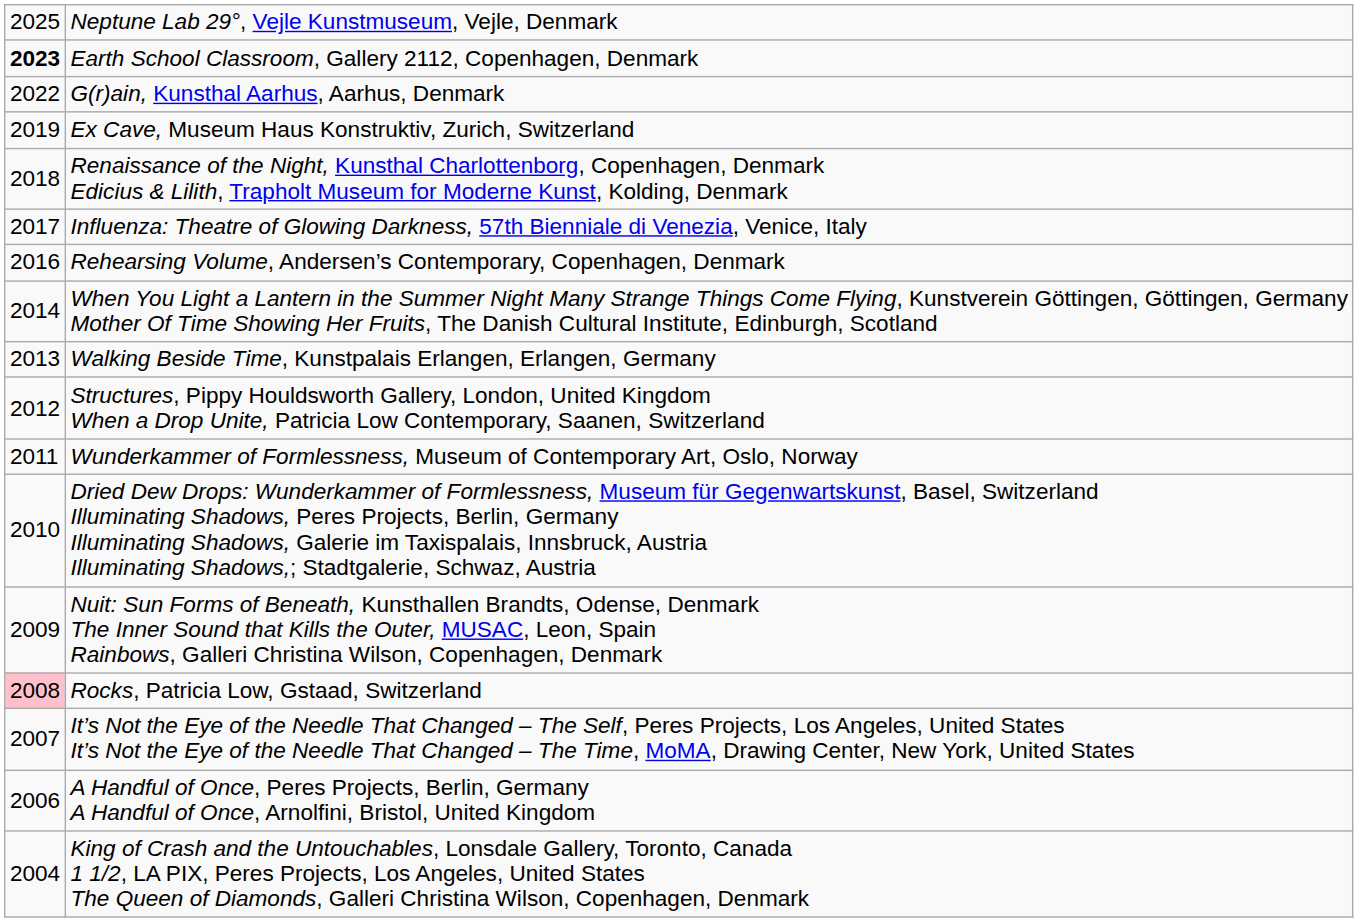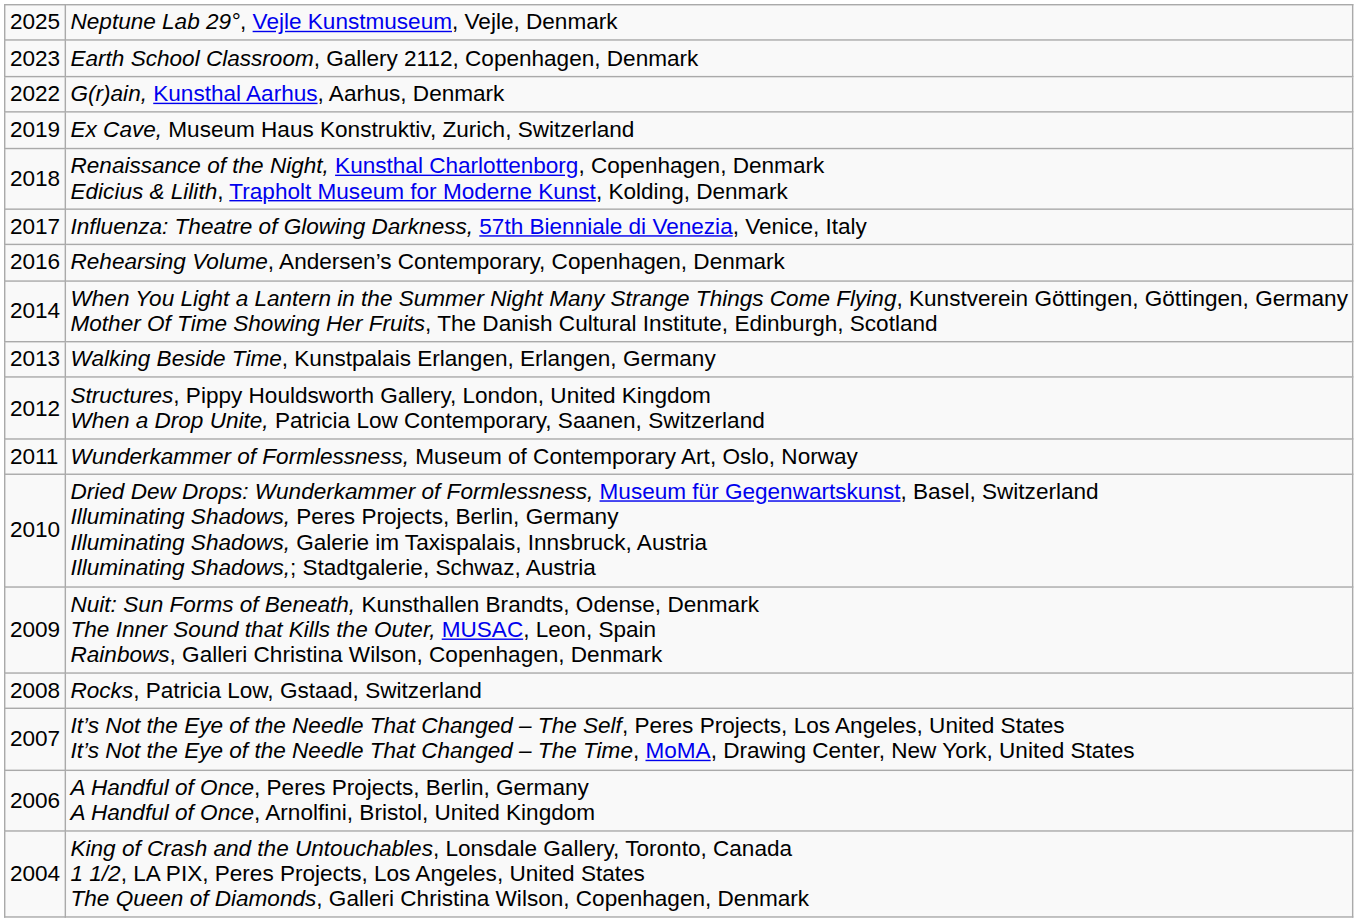Earth School Classroom, Gallery 2112, Copenhagen, Denmark | column 1: bold -> normal
Rocks, Patricia Low, Gstaad, Switzerland | column 1: pink background -> no background
